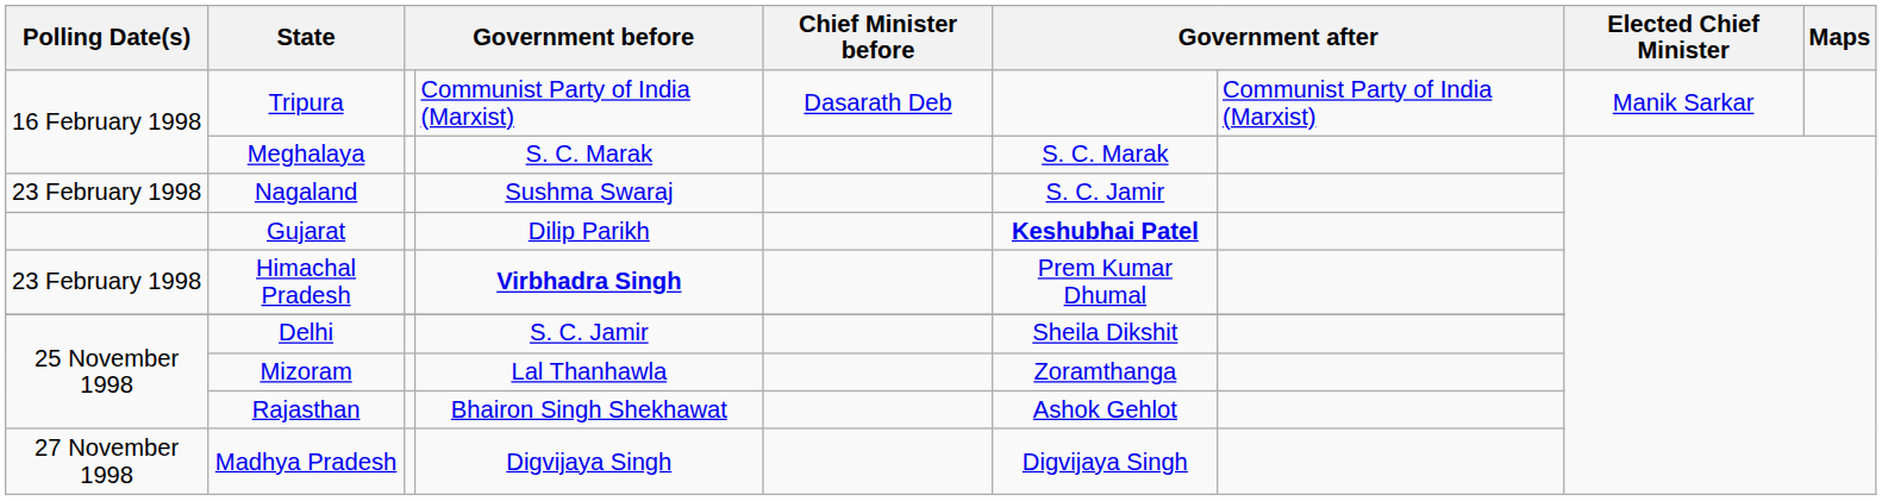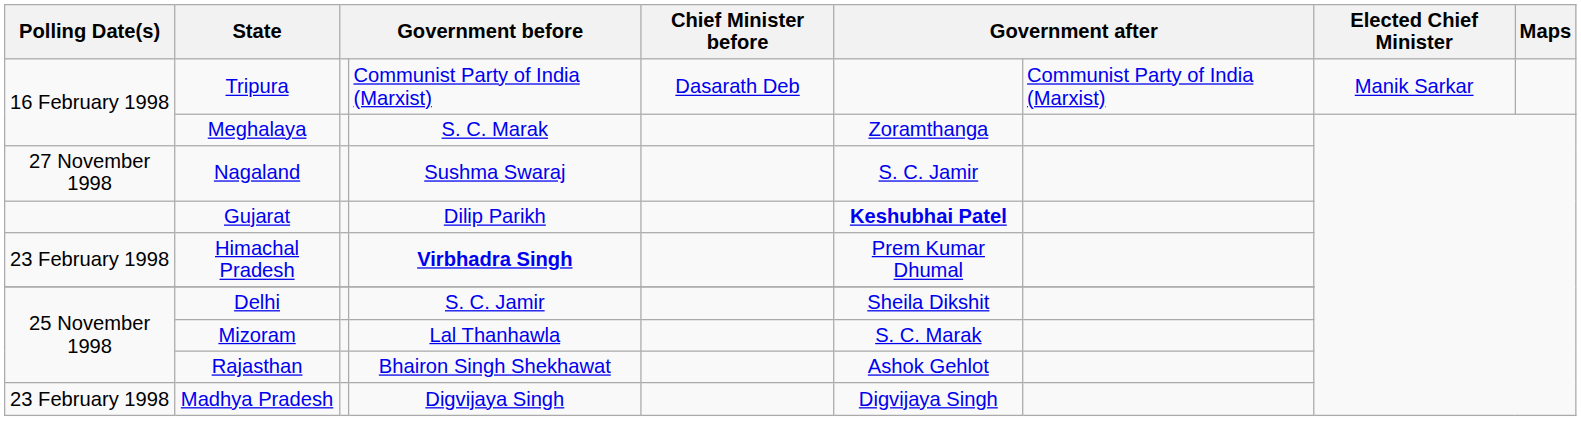Meghalaya | column 6: S. C. Marak -> Zoramthanga
Nagaland | Polling Date(s): 23 February 1998 -> 27 November 1998
Mizoram | column 6: Zoramthanga -> S. C. Marak
Madhya Pradesh | Polling Date(s): 27 November 1998 -> 23 February 1998
